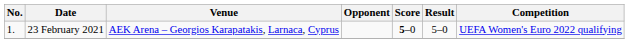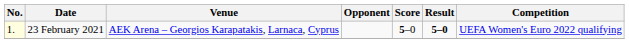23 February 2021 | No.: no background -> lightyellow background
23 February 2021 | Result: normal -> bold
